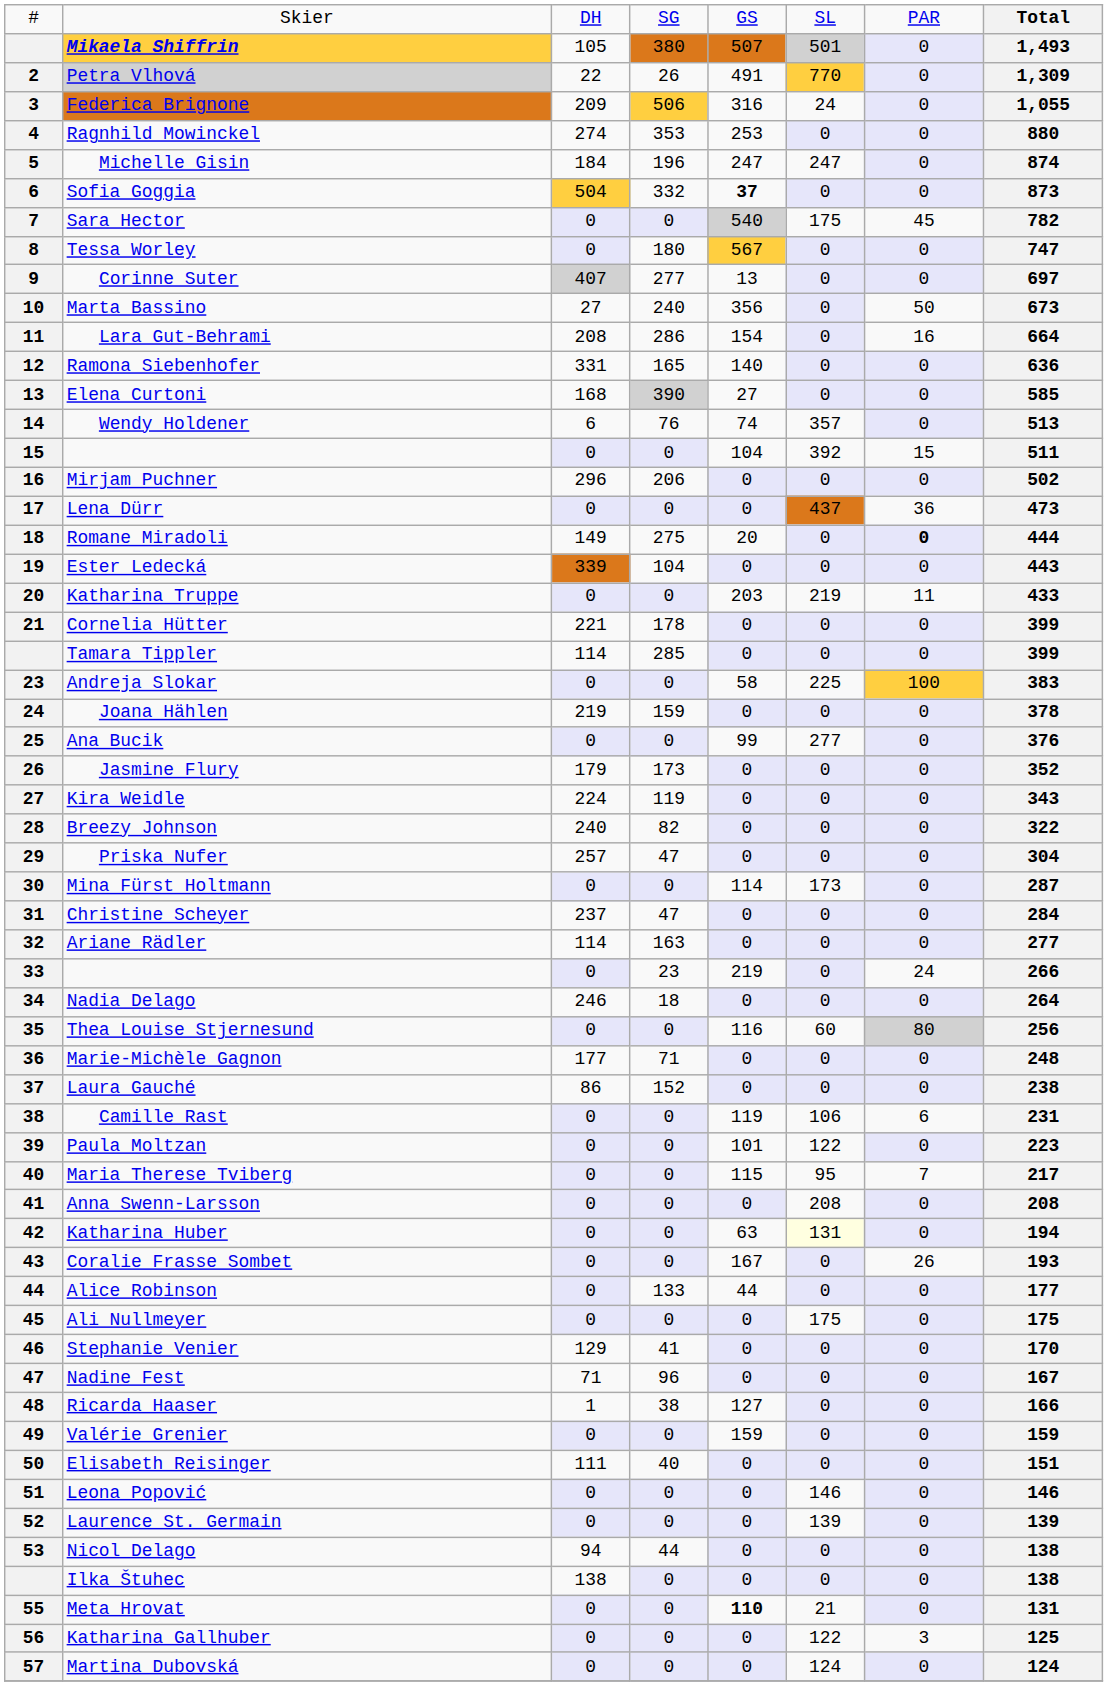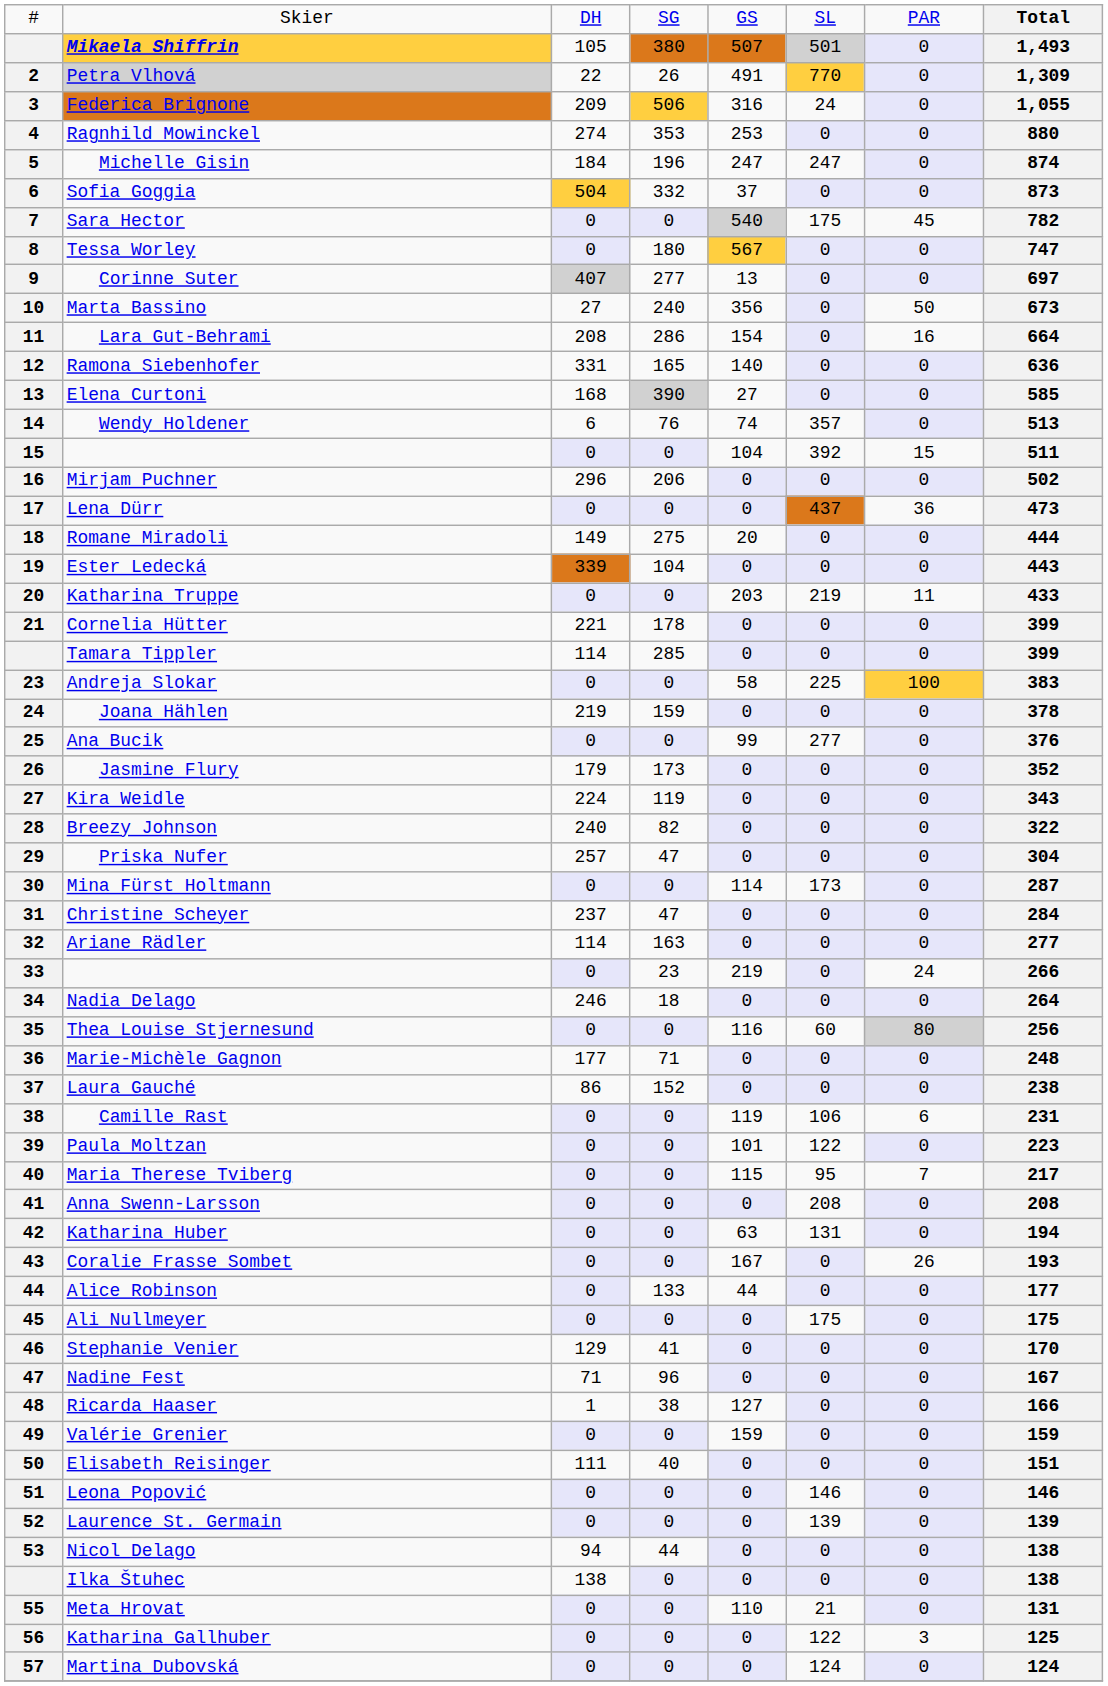Sofia Goggia | column 5: bold -> normal
Romane Miradoli | column 7: bold -> normal
Katharina Huber | column 6: lightyellow background -> no background
Meta Hrovat | column 5: bold -> normal
